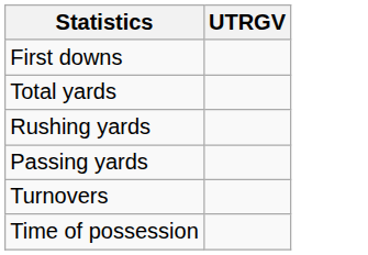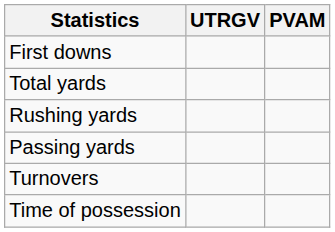+ column: PVAM
